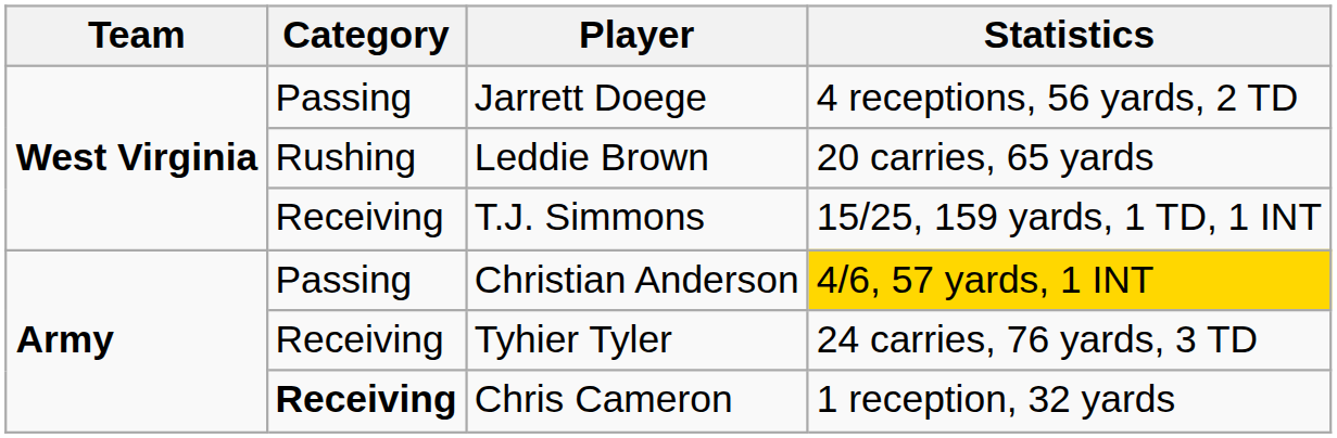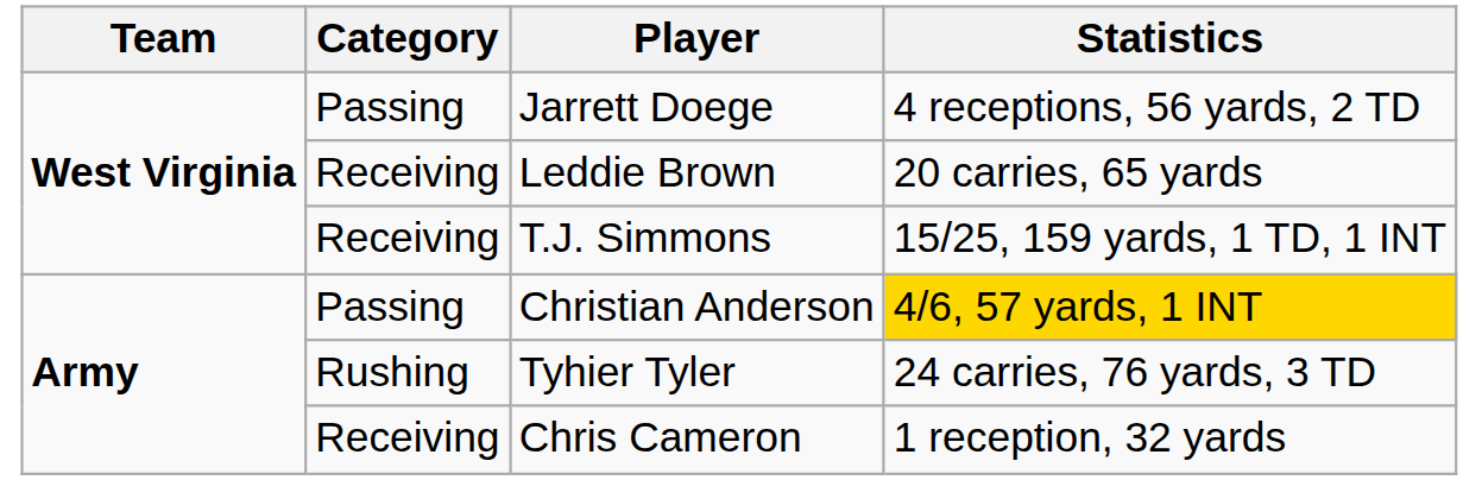Leddie Brown | Category: Rushing -> Receiving
Tyhier Tyler | Category: Receiving -> Rushing
Chris Cameron | Category: bold -> normal
